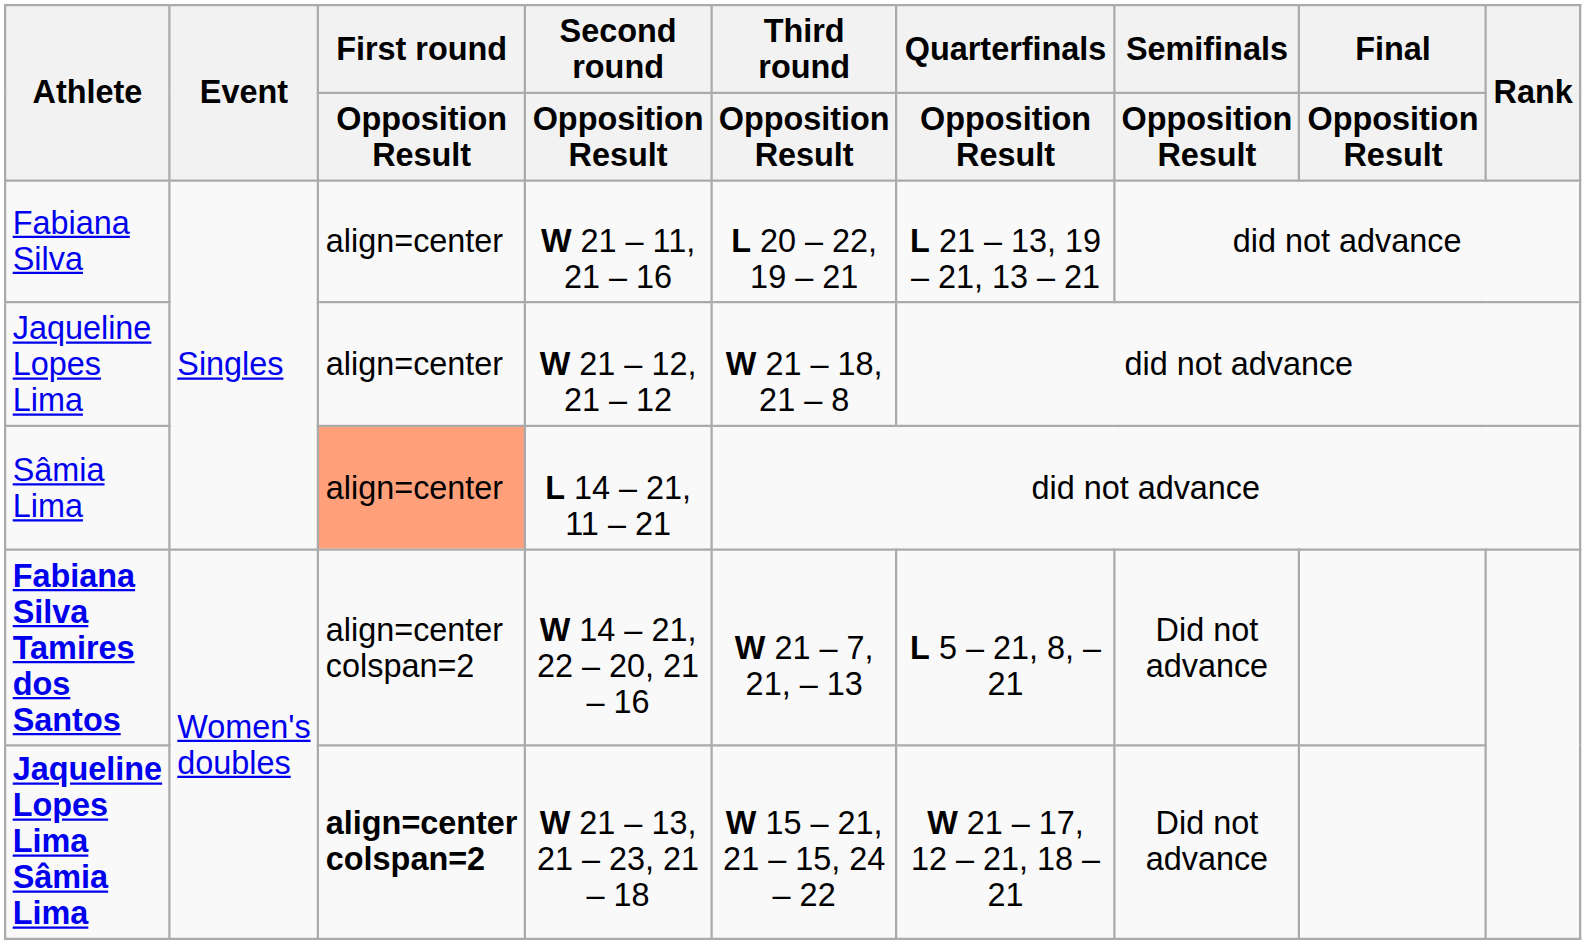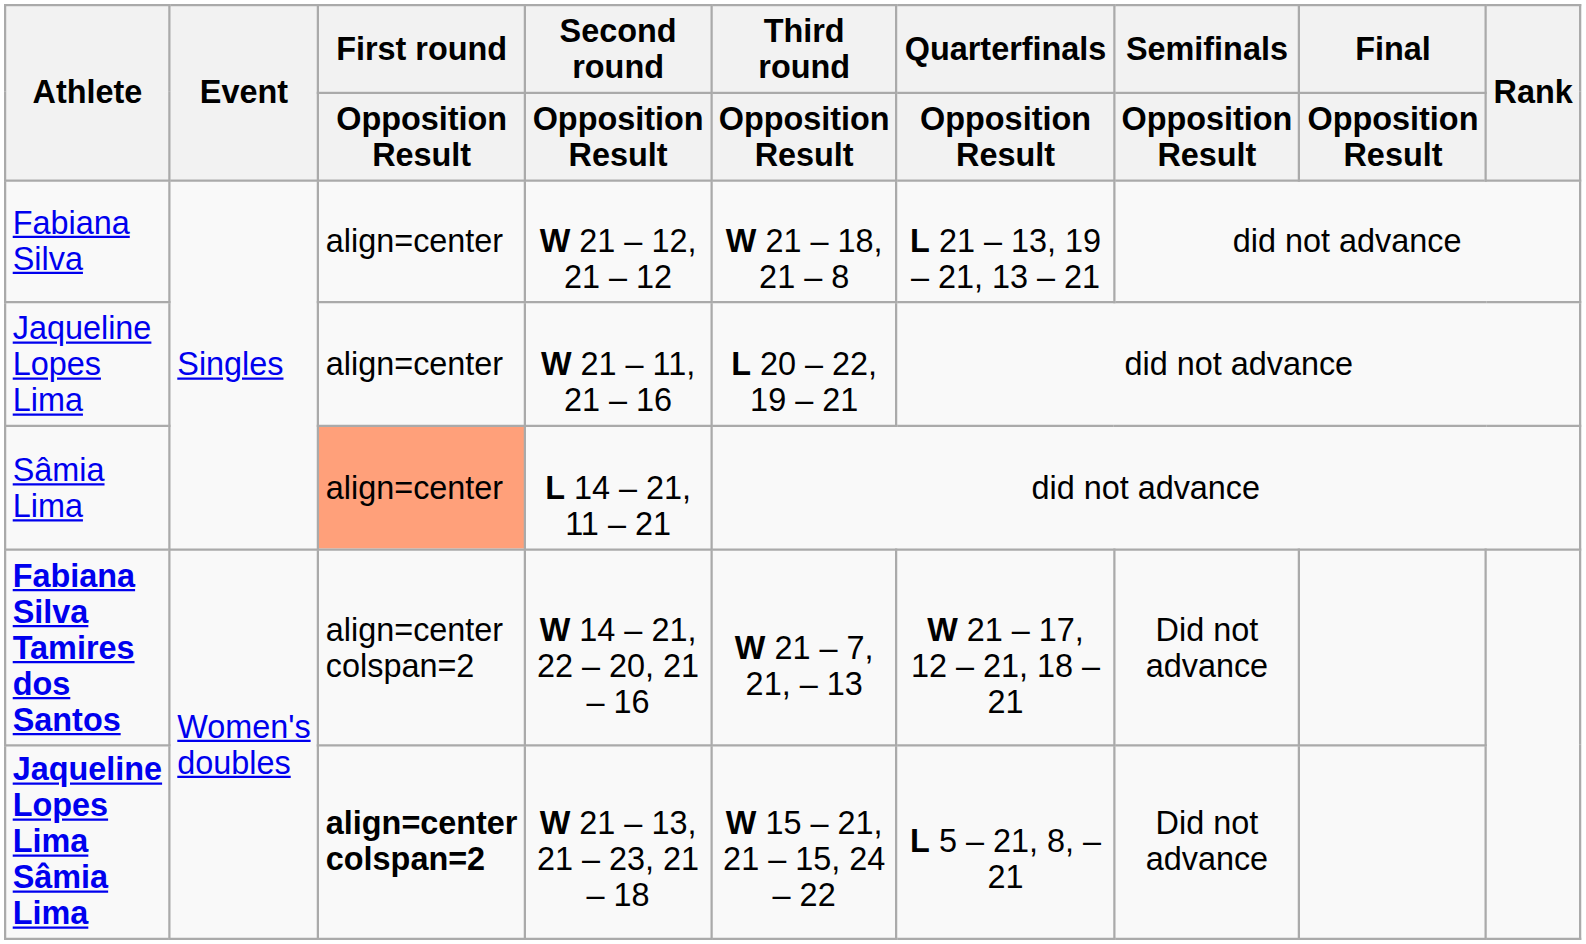Fabiana Silva | Second round / Opposition Result: W 21 – 11, 21 – 16 -> W 21 – 12, 21 – 12
Fabiana Silva | Third round / Opposition Result: L 20 – 22, 19 – 21 -> W 21 – 18, 21 – 8
Jaqueline Lopes Lima | Second round / Opposition Result: W 21 – 12, 21 – 12 -> W 21 – 11, 21 – 16
Jaqueline Lopes Lima | Third round / Opposition Result: W 21 – 18, 21 – 8 -> L 20 – 22, 19 – 21
Fabiana Silva Tamires dos Santos | Quarterfinals / Opposition Result: L 5 – 21, 8, – 21 -> W 21 – 17, 12 – 21, 18 – 21
Jaqueline Lopes Lima Sâmia Lima | Quarterfinals / Opposition Result: W 21 – 17, 12 – 21, 18 – 21 -> L 5 – 21, 8, – 21
